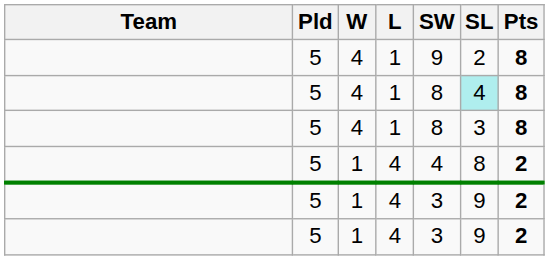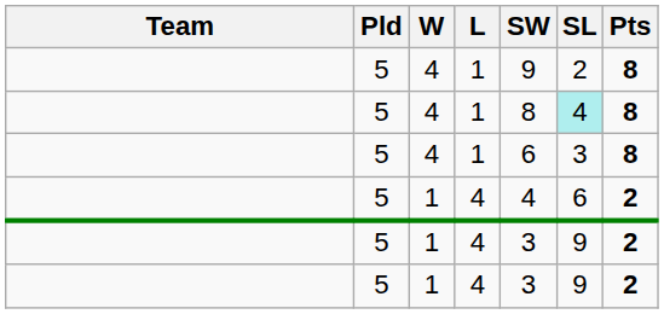row 4 | SW: 8 -> 6
row 5 | SL: 8 -> 6
